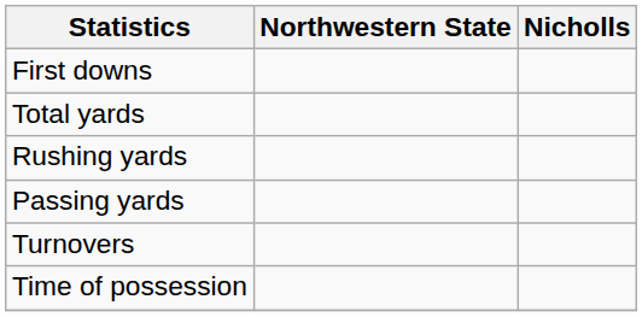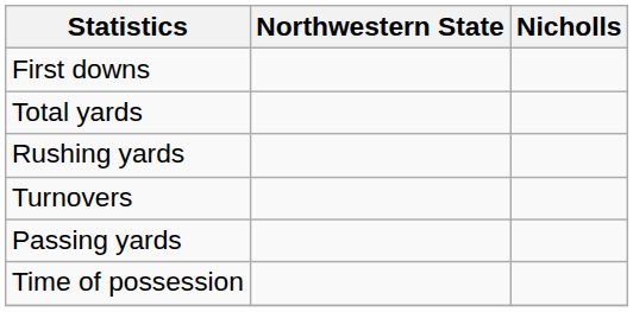rows swapped: Passing yards <-> Turnovers
